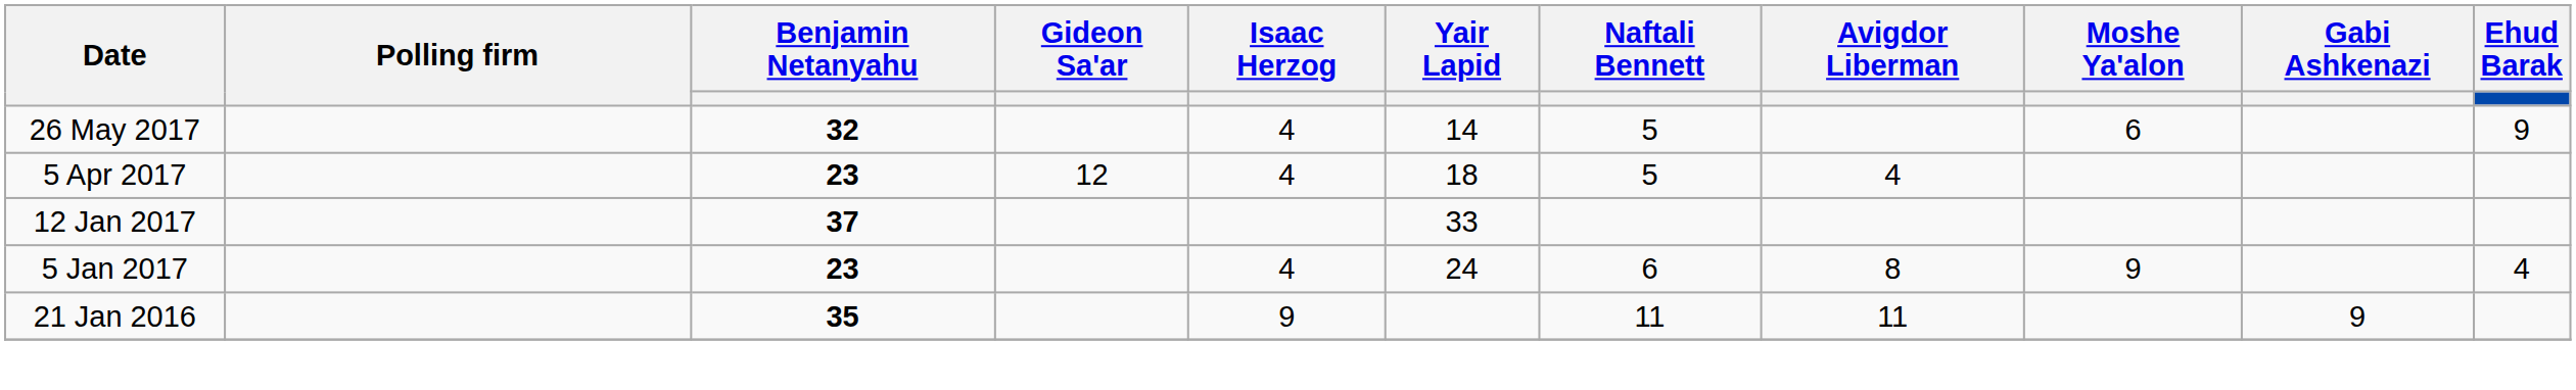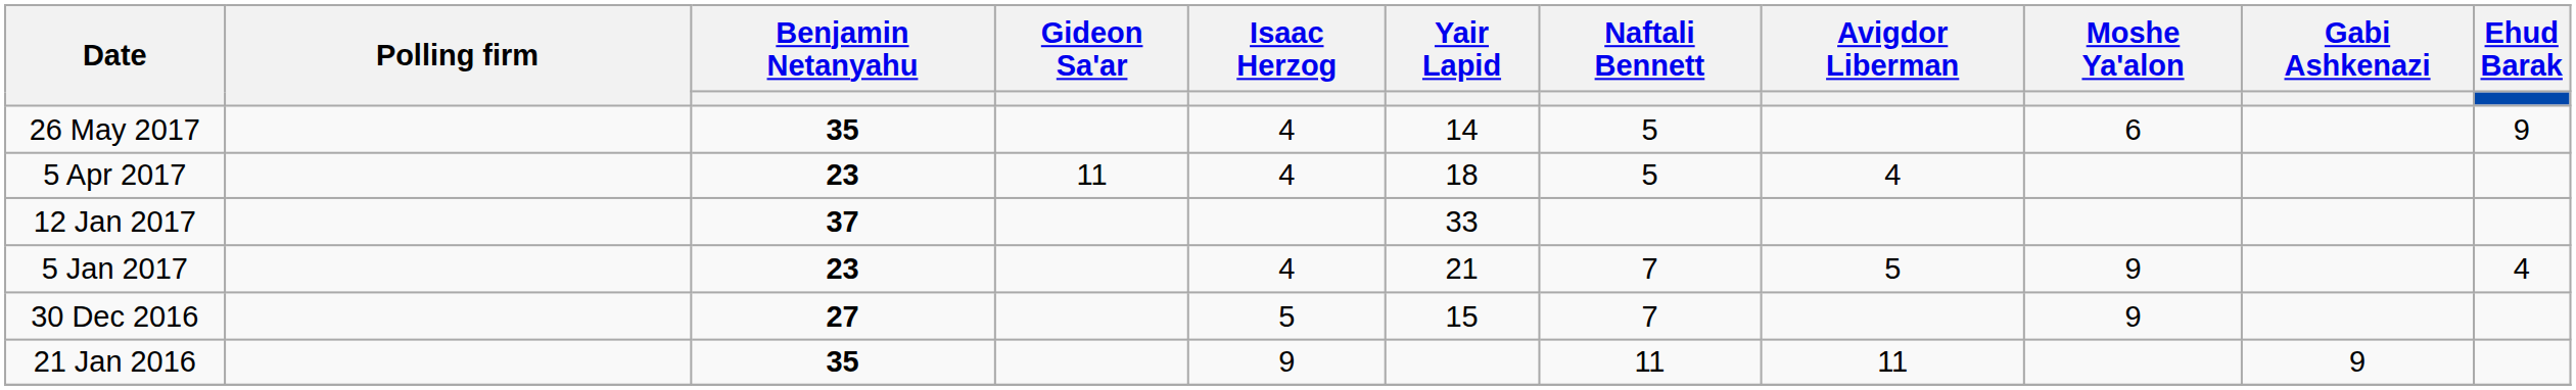26 May 2017 | Benjamin Netanyahu: 32 -> 35
5 Apr 2017 | Gideon Sa'ar: 12 -> 11
5 Jan 2017 | Yair Lapid: 24 -> 21
5 Jan 2017 | Naftali Bennett: 6 -> 7
5 Jan 2017 | Avigdor Liberman: 8 -> 5
+ row: 30 Dec 2016 | 27 | 5 | 15 | 7 | 9
